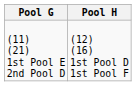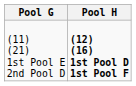(11) (21) 1st Pool E 2nd Pool D | Pool H: normal -> bold
